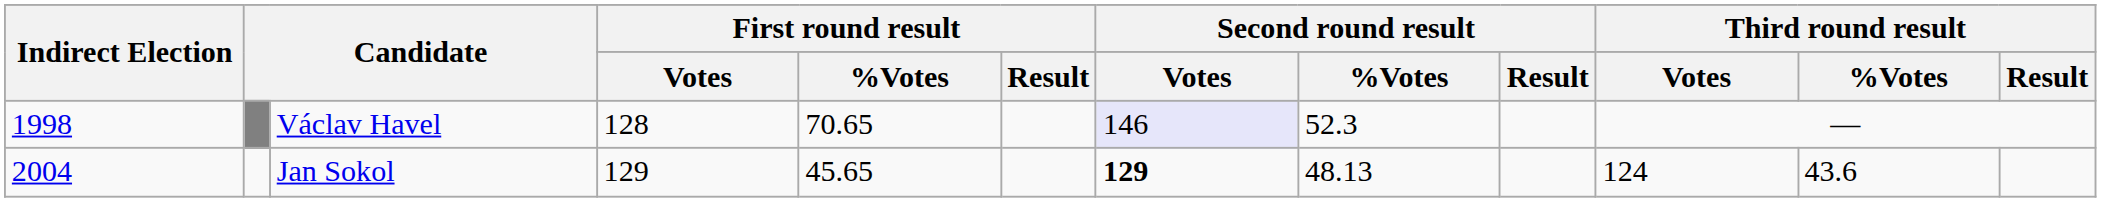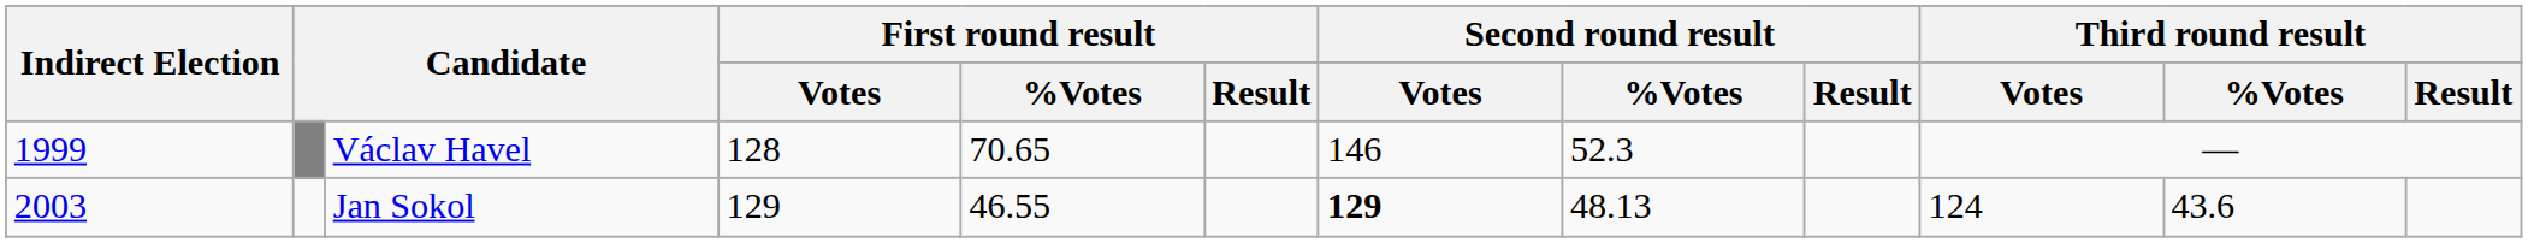Václav Havel | Indirect Election: 1998 -> 1999
Václav Havel | Second round result / Votes: lavender background -> no background
Jan Sokol | Indirect Election: 2004 -> 2003
Jan Sokol | First round result / %Votes: 45.65 -> 46.55
